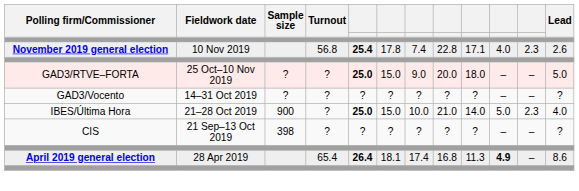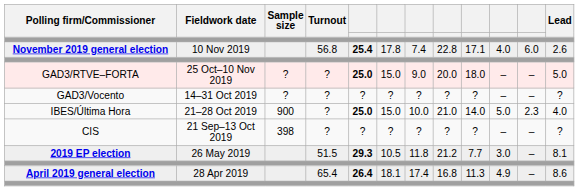November 2019 general election | column 11: 2.3 -> 6.0
+ row: 2019 EP election | 26 May 2019 | 51.5 | 29.3 | 10.5 | 11.8 | 21.2 | 7.7 | 3.0 | – | 8.1
April 2019 general election | column 10: bold -> normal
